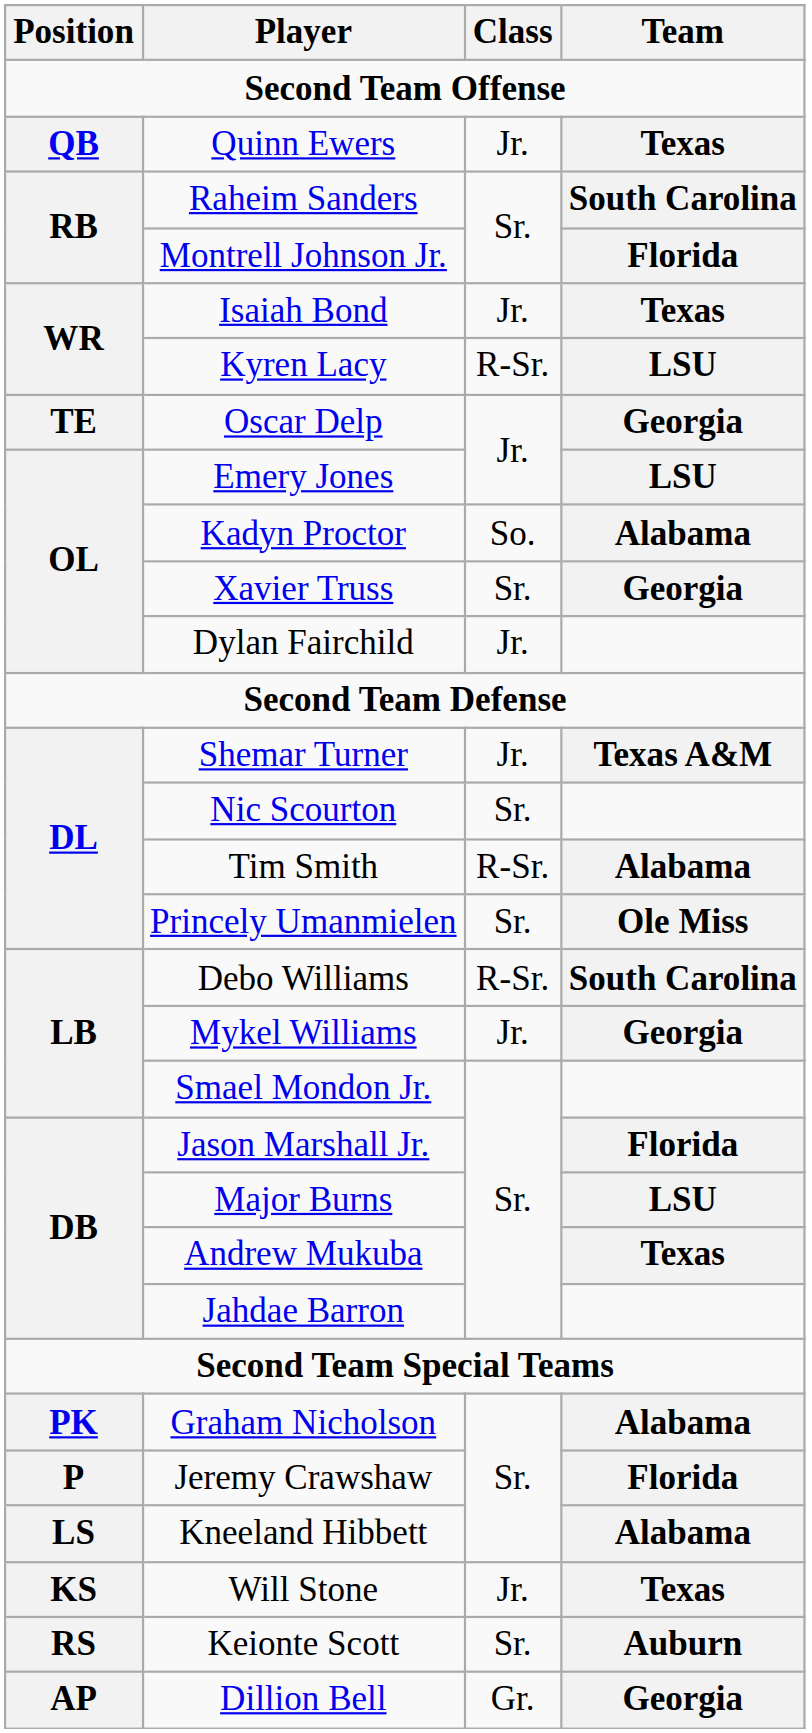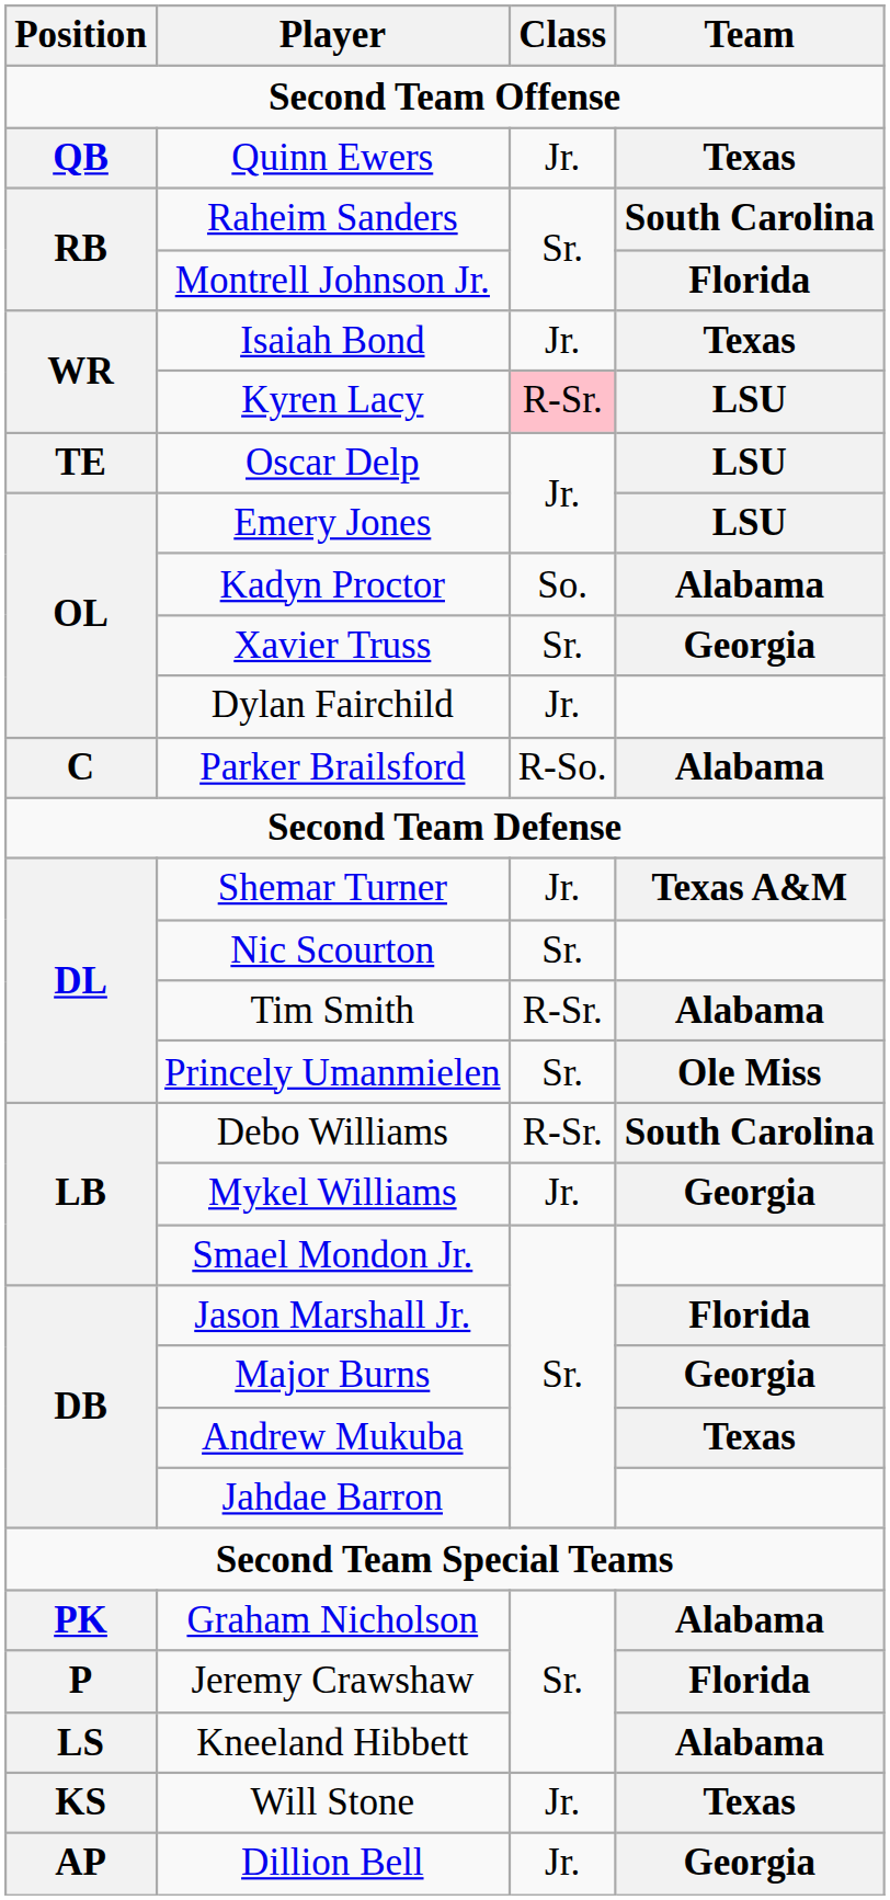Kyren Lacy | Class: no background -> pink background
Oscar Delp | Team: Georgia -> LSU
+ row: C | Parker Brailsford | R-So. | Alabama
Major Burns | Team: LSU -> Georgia
- row: RS | Keionte Scott | Sr. | Auburn
Dillion Bell | Class: Gr. -> Jr.
